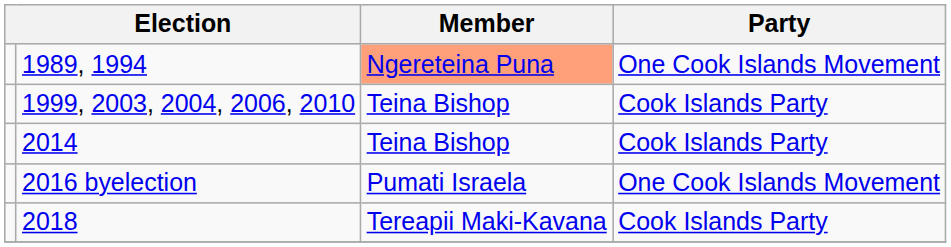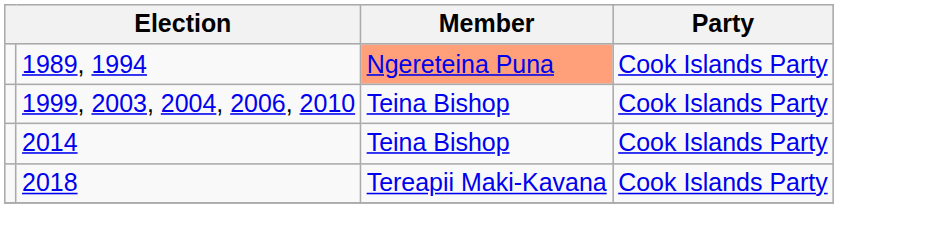1989, 1994 | Party: One Cook Islands Movement -> Cook Islands Party
- row: 2016 byelection | Pumati Israela | One Cook Islands Movement
